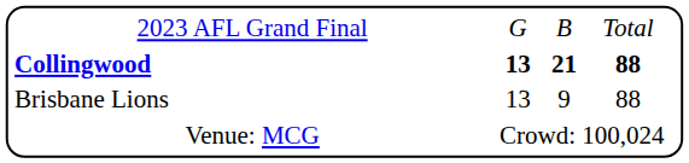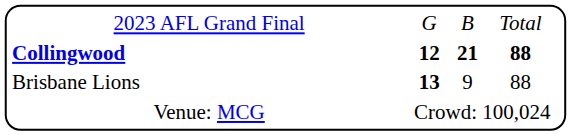Collingwood | column 2: 13 -> 12
Brisbane Lions | column 2: normal -> bold
